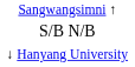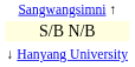row 2 | column 1: no background -> lightyellow background
